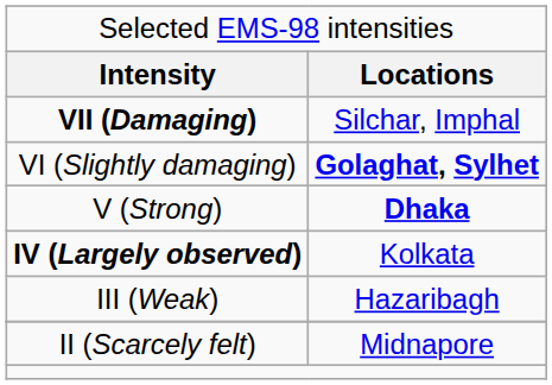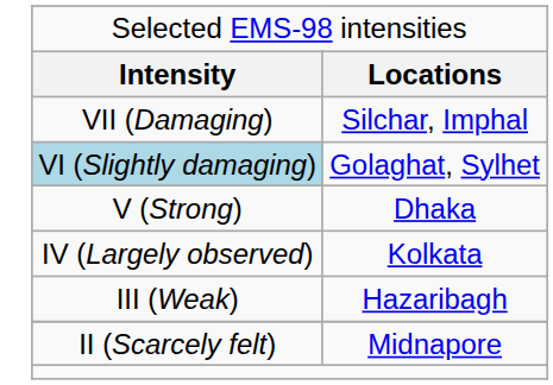VII (Damaging) | column 1: bold -> normal
VI (Slightly damaging) | column 1: no background -> lightblue background
VI (Slightly damaging) | column 2: bold -> normal
V (Strong) | column 2: bold -> normal
IV (Largely observed) | column 1: bold -> normal
